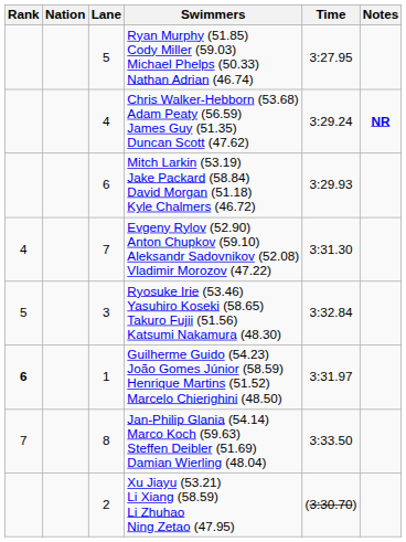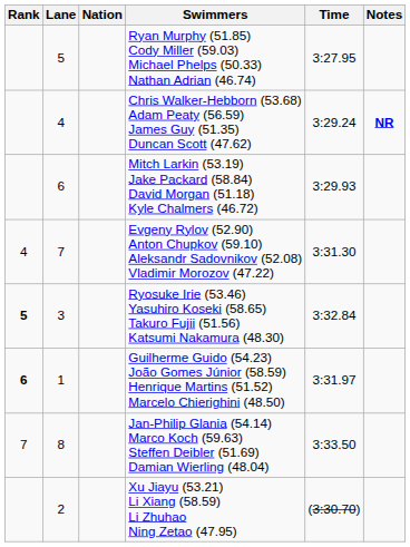columns swapped: Lane <-> Nation
row 6 | Rank: normal -> bold
